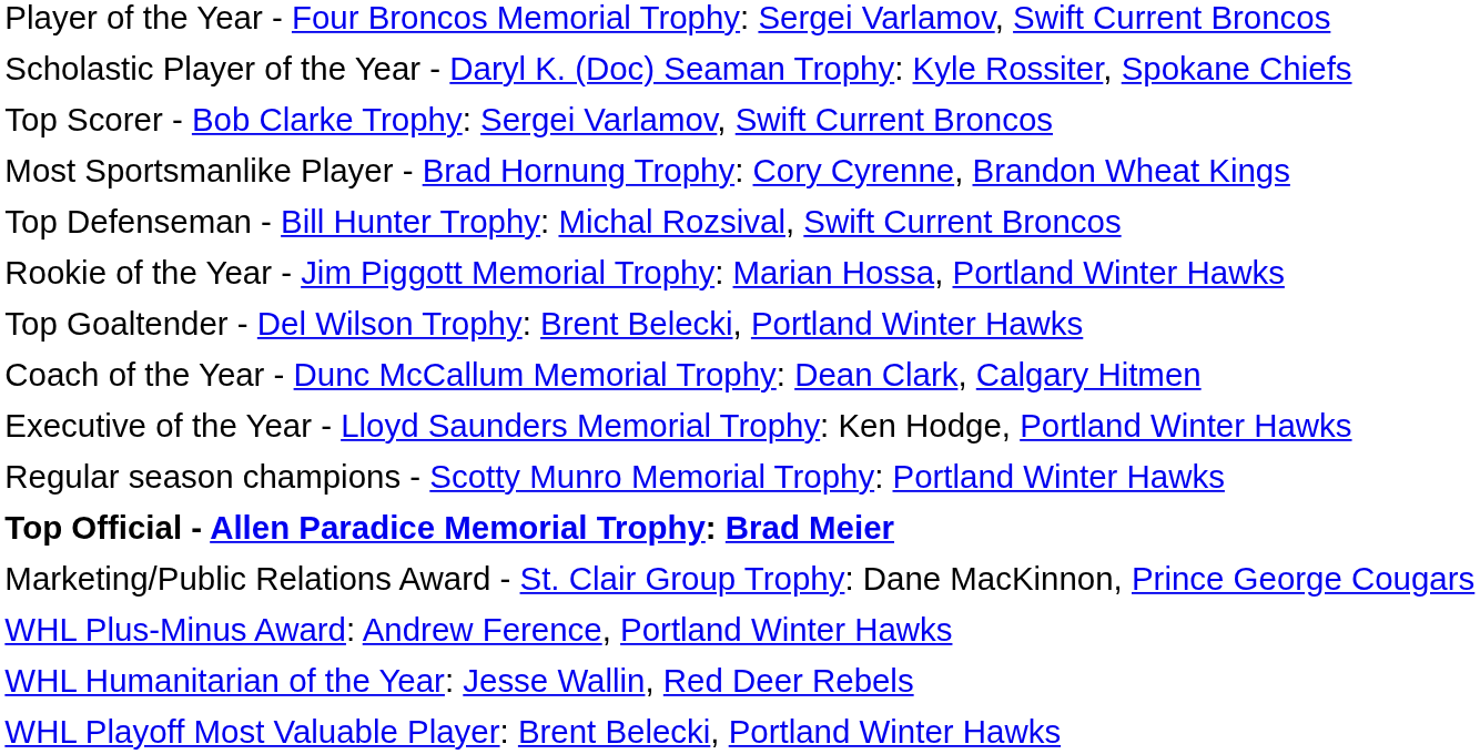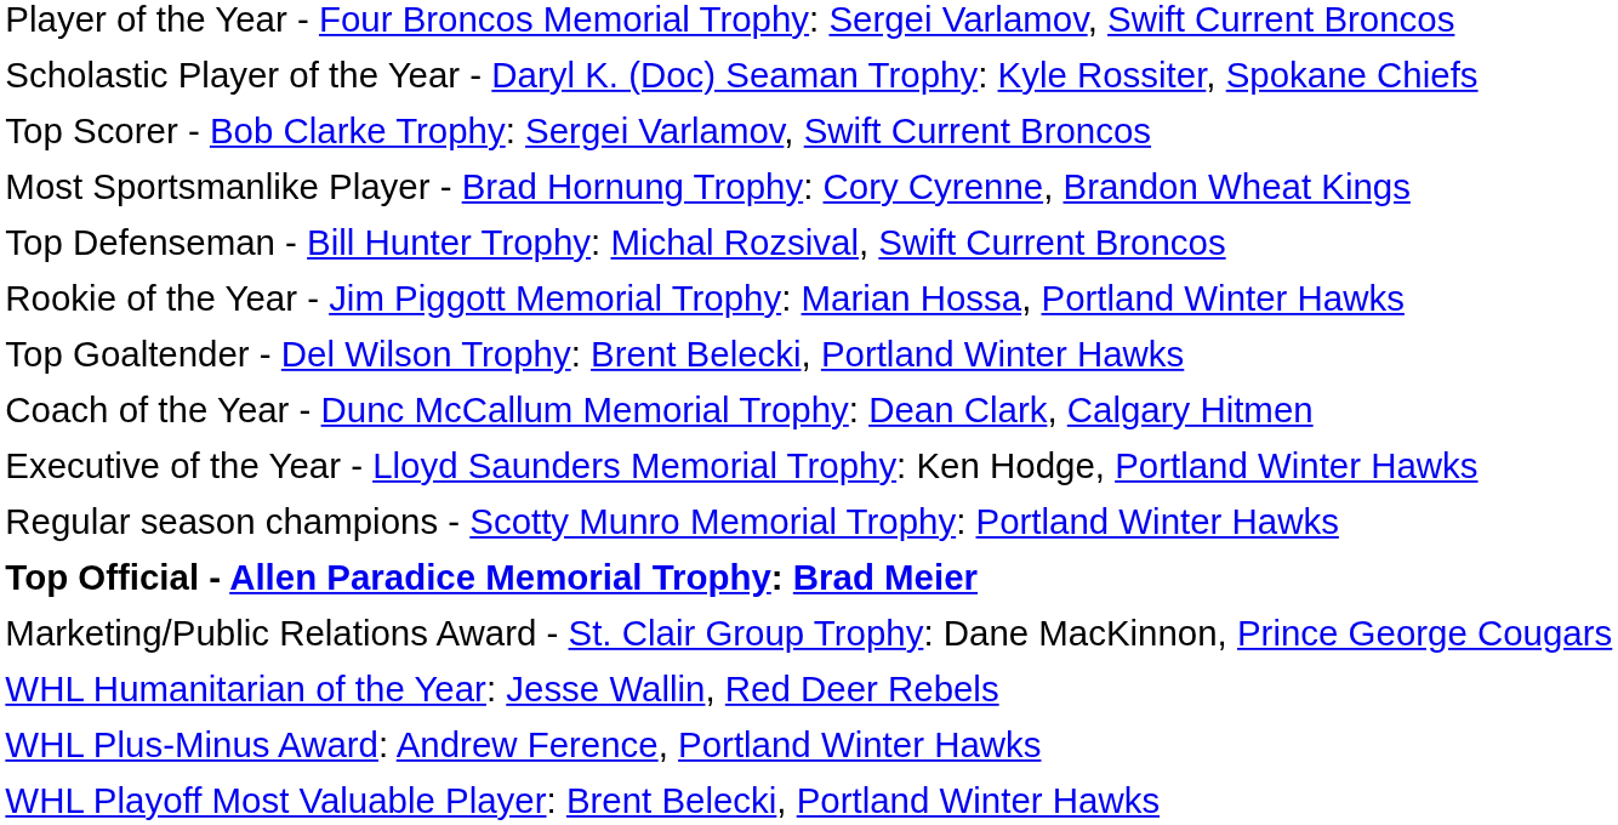row 13 | column 1: WHL Plus-Minus Award: Andrew Ference, Portland Winter Hawks -> WHL Humanitarian of the Year: Jesse Wallin, Red Deer Rebels
row 14 | column 1: WHL Humanitarian of the Year: Jesse Wallin, Red Deer Rebels -> WHL Plus-Minus Award: Andrew Ference, Portland Winter Hawks
